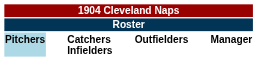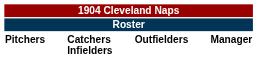Pitchers | column 1: lightblue background -> no background
